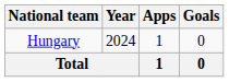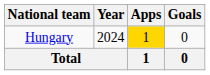Hungary | Apps: no background -> gold background
